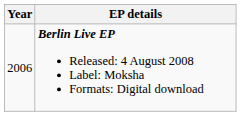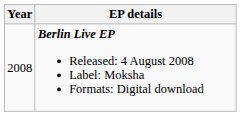row 2 | Year: 2006 -> 2008
